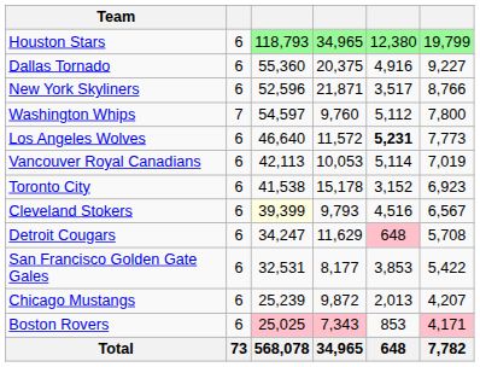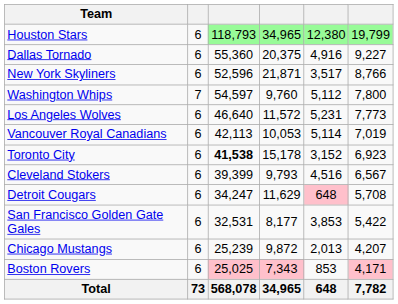Los Angeles Wolves | column 5: bold -> normal
Toronto City | column 3: normal -> bold
Cleveland Stokers | column 3: lightyellow background -> no background
